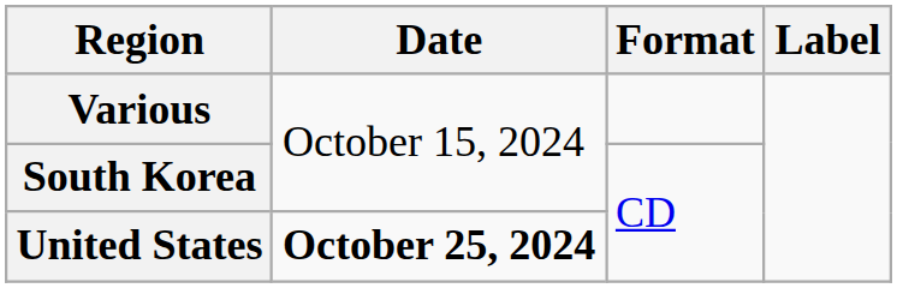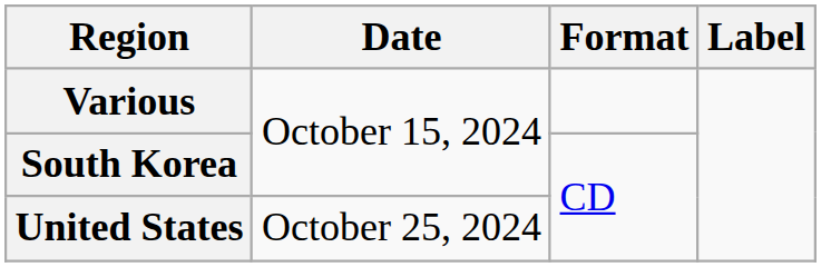United States | Date: bold -> normal
